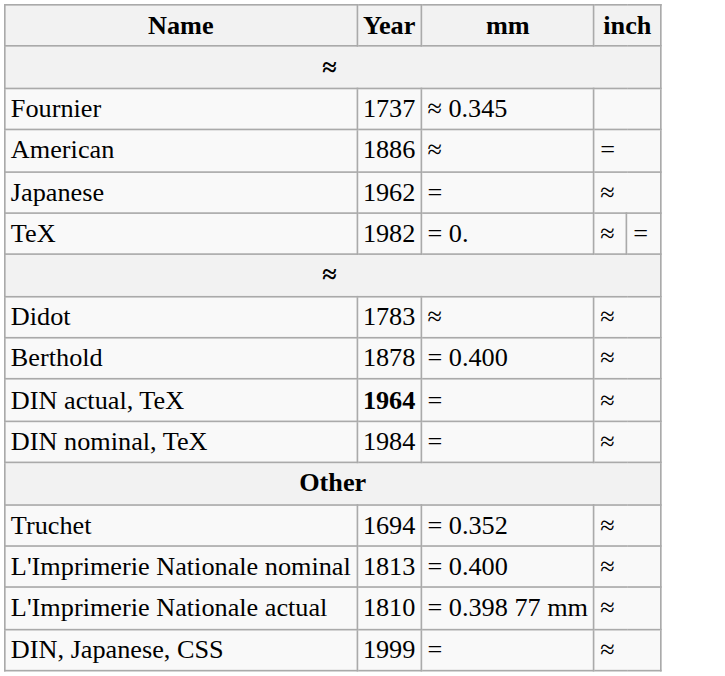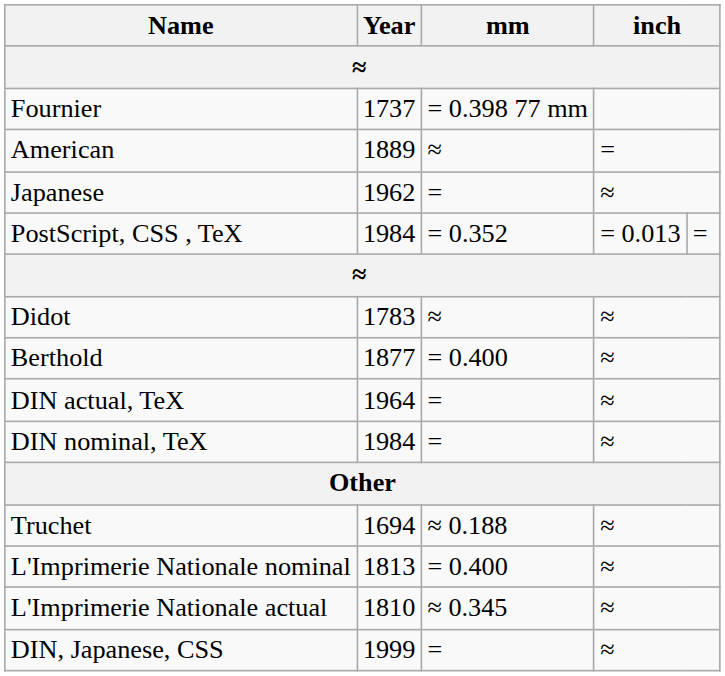Fournier | mm: ≈ 0.345 -> = 0.398 77 mm
American | Year: 1886 -> 1889
- row: TeX | 1982 | = 0. | ≈ | =
+ row: PostScript, CSS , TeX | 1984 | = 0.352 | = 0.013 | =
Berthold | Year: 1878 -> 1877
DIN actual, TeX | Year: bold -> normal
Truchet | mm: = 0.352 -> ≈ 0.188
L'Imprimerie Nationale actual | mm: = 0.398 77 mm -> ≈ 0.345
